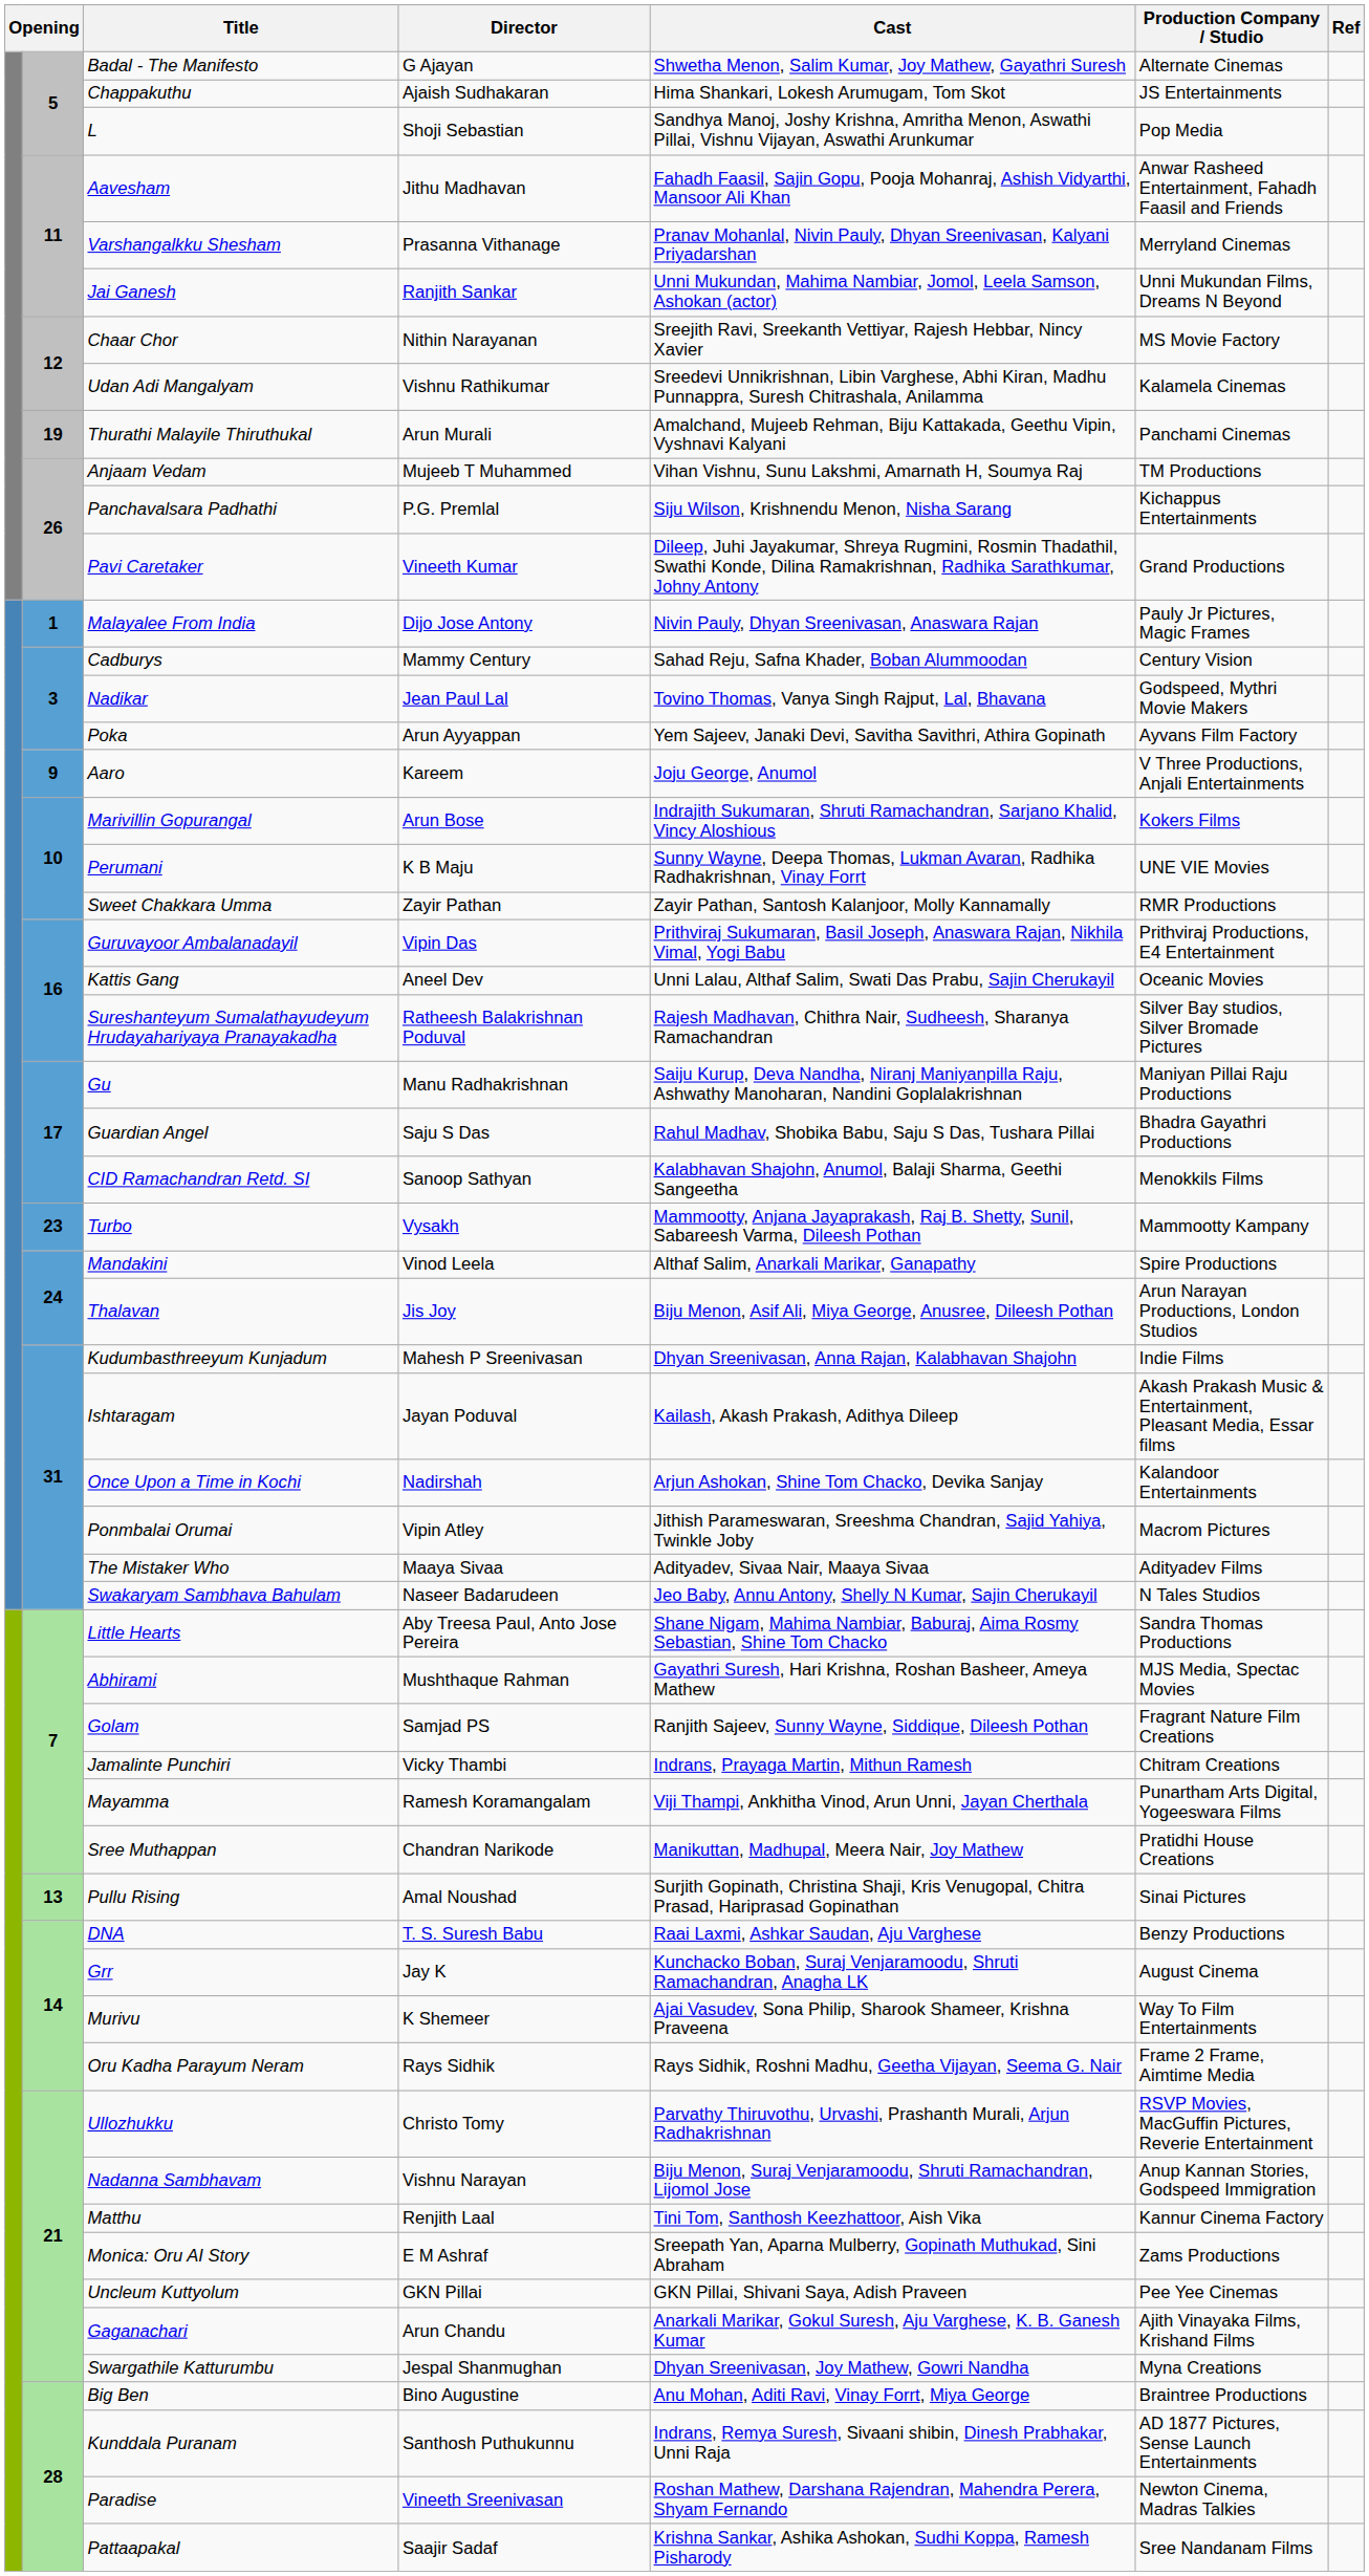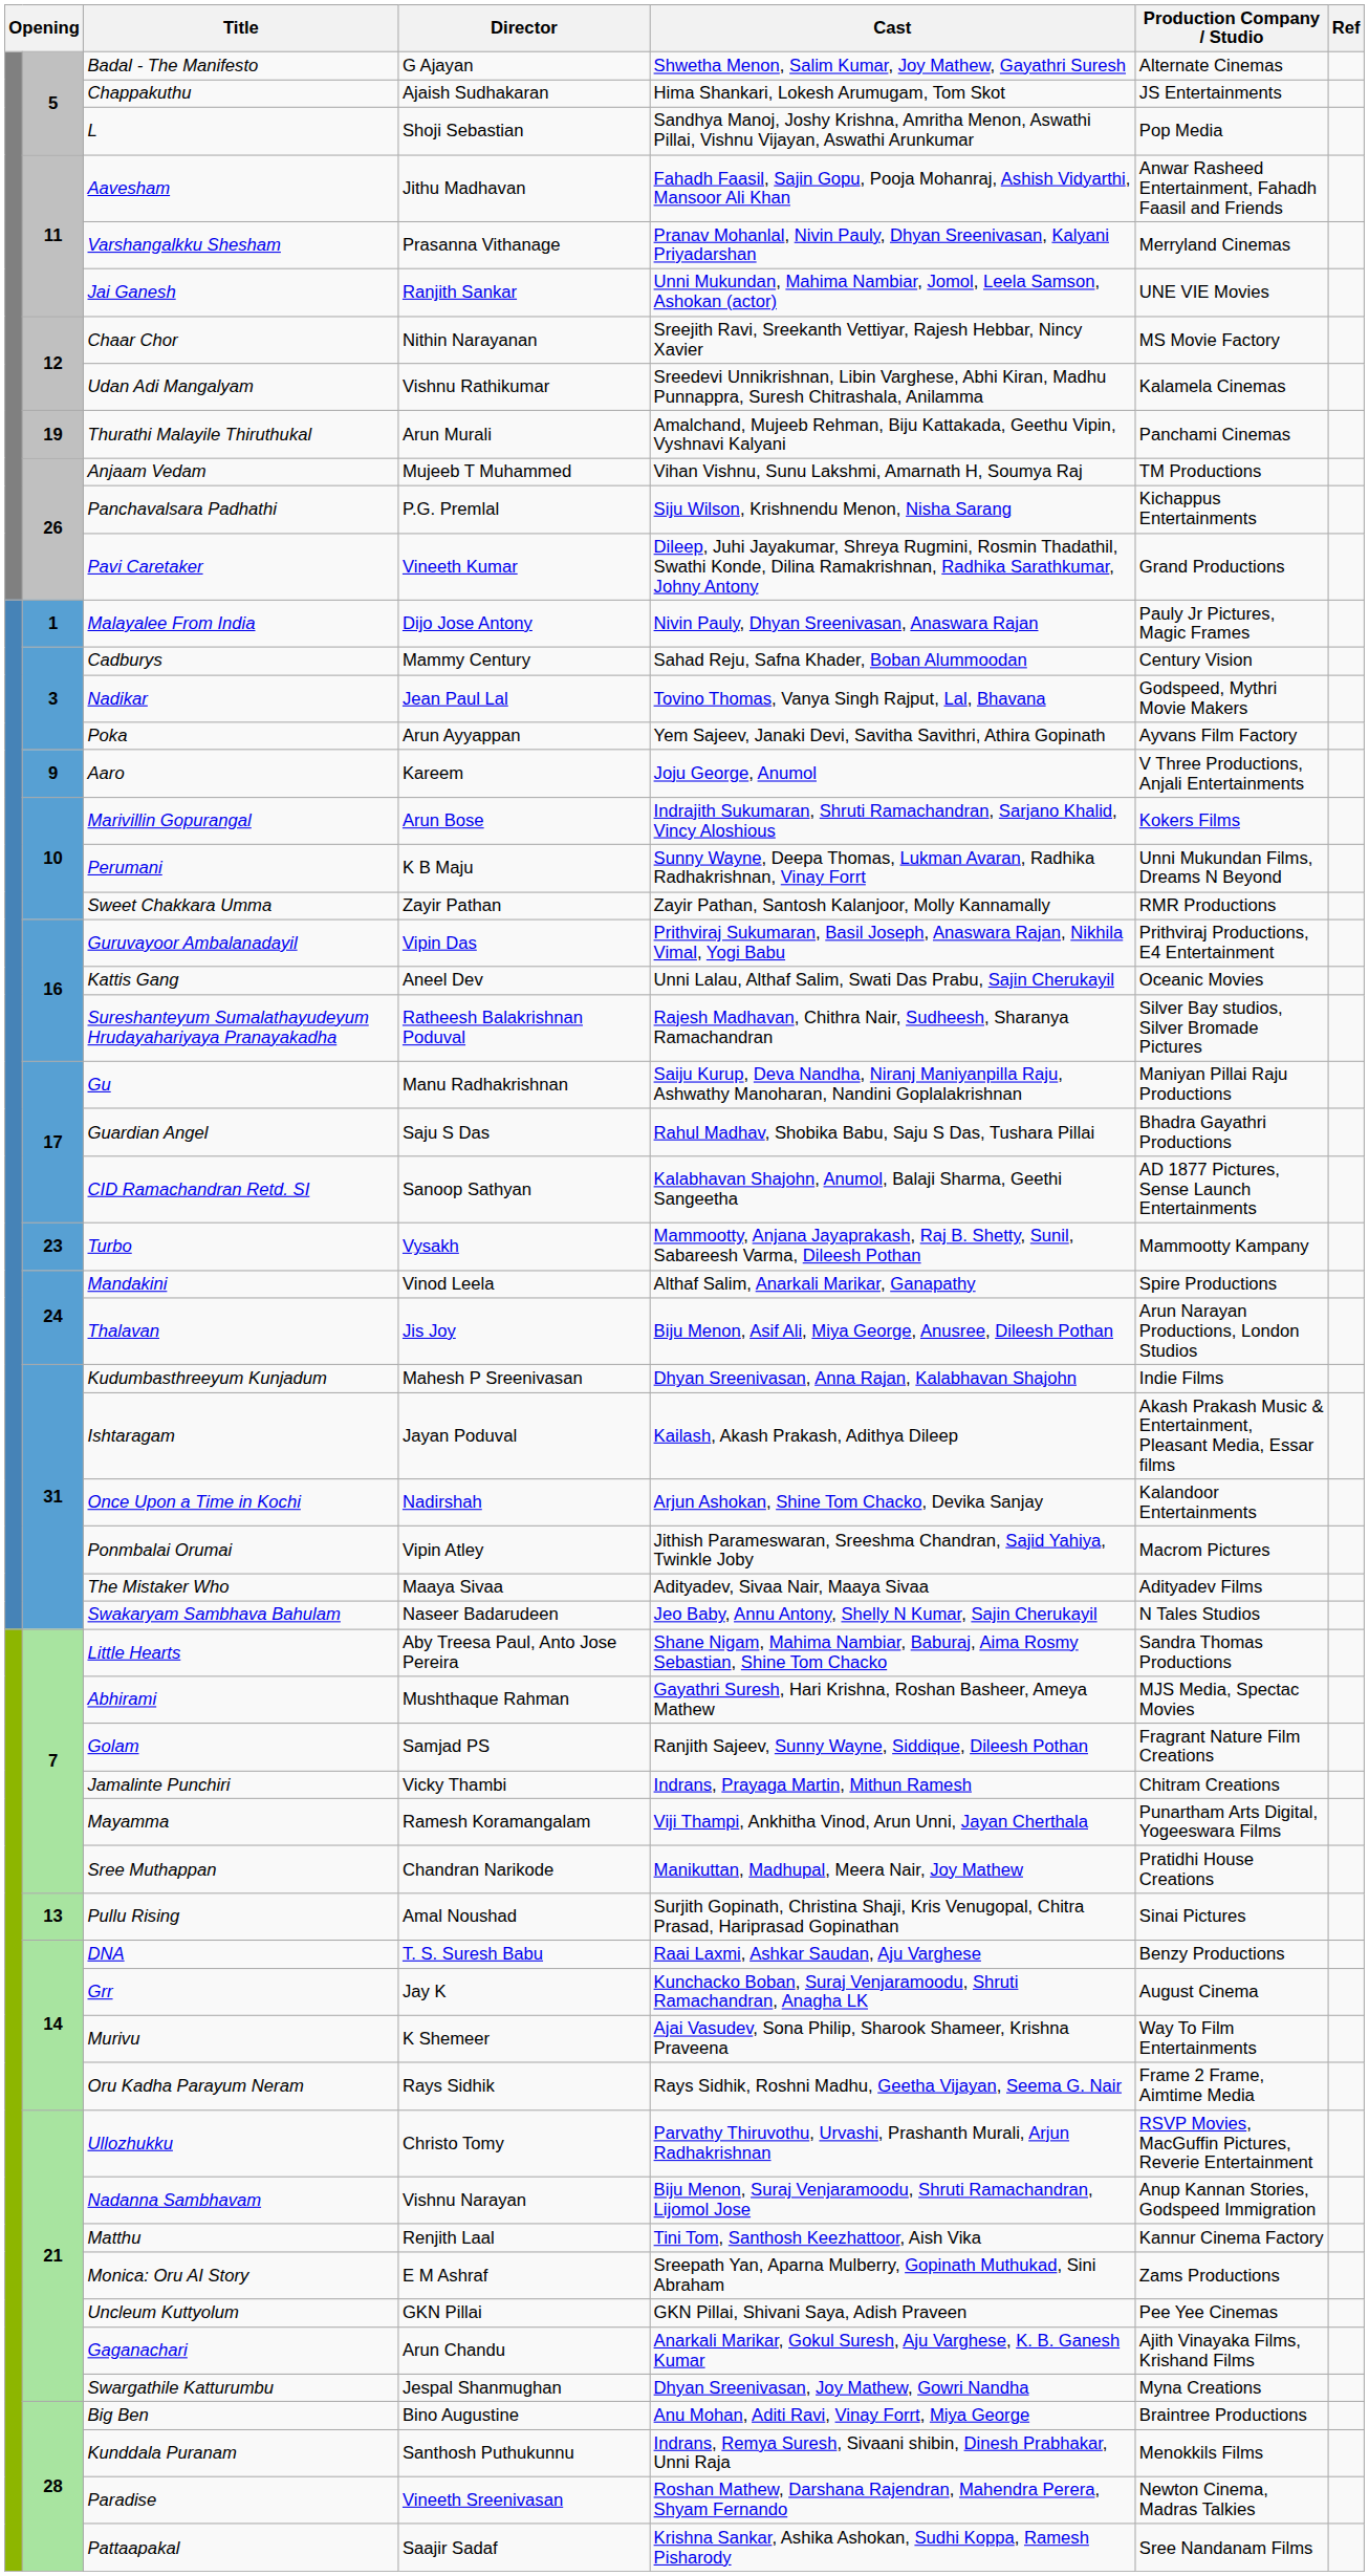Jai Ganesh | Production Company / Studio: Unni Mukundan Films, Dreams N Beyond -> UNE VIE Movies
Perumani | Production Company / Studio: UNE VIE Movies -> Unni Mukundan Films, Dreams N Beyond
CID Ramachandran Retd. SI | Production Company / Studio: Menokkils Films -> AD 1877 Pictures, Sense Launch Entertainments
Kunddala Puranam | Production Company / Studio: AD 1877 Pictures, Sense Launch Entertainments -> Menokkils Films
